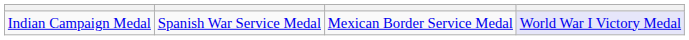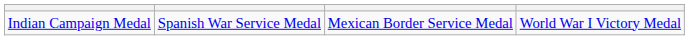Indian Campaign Medal | column 4: lavender background -> no background
